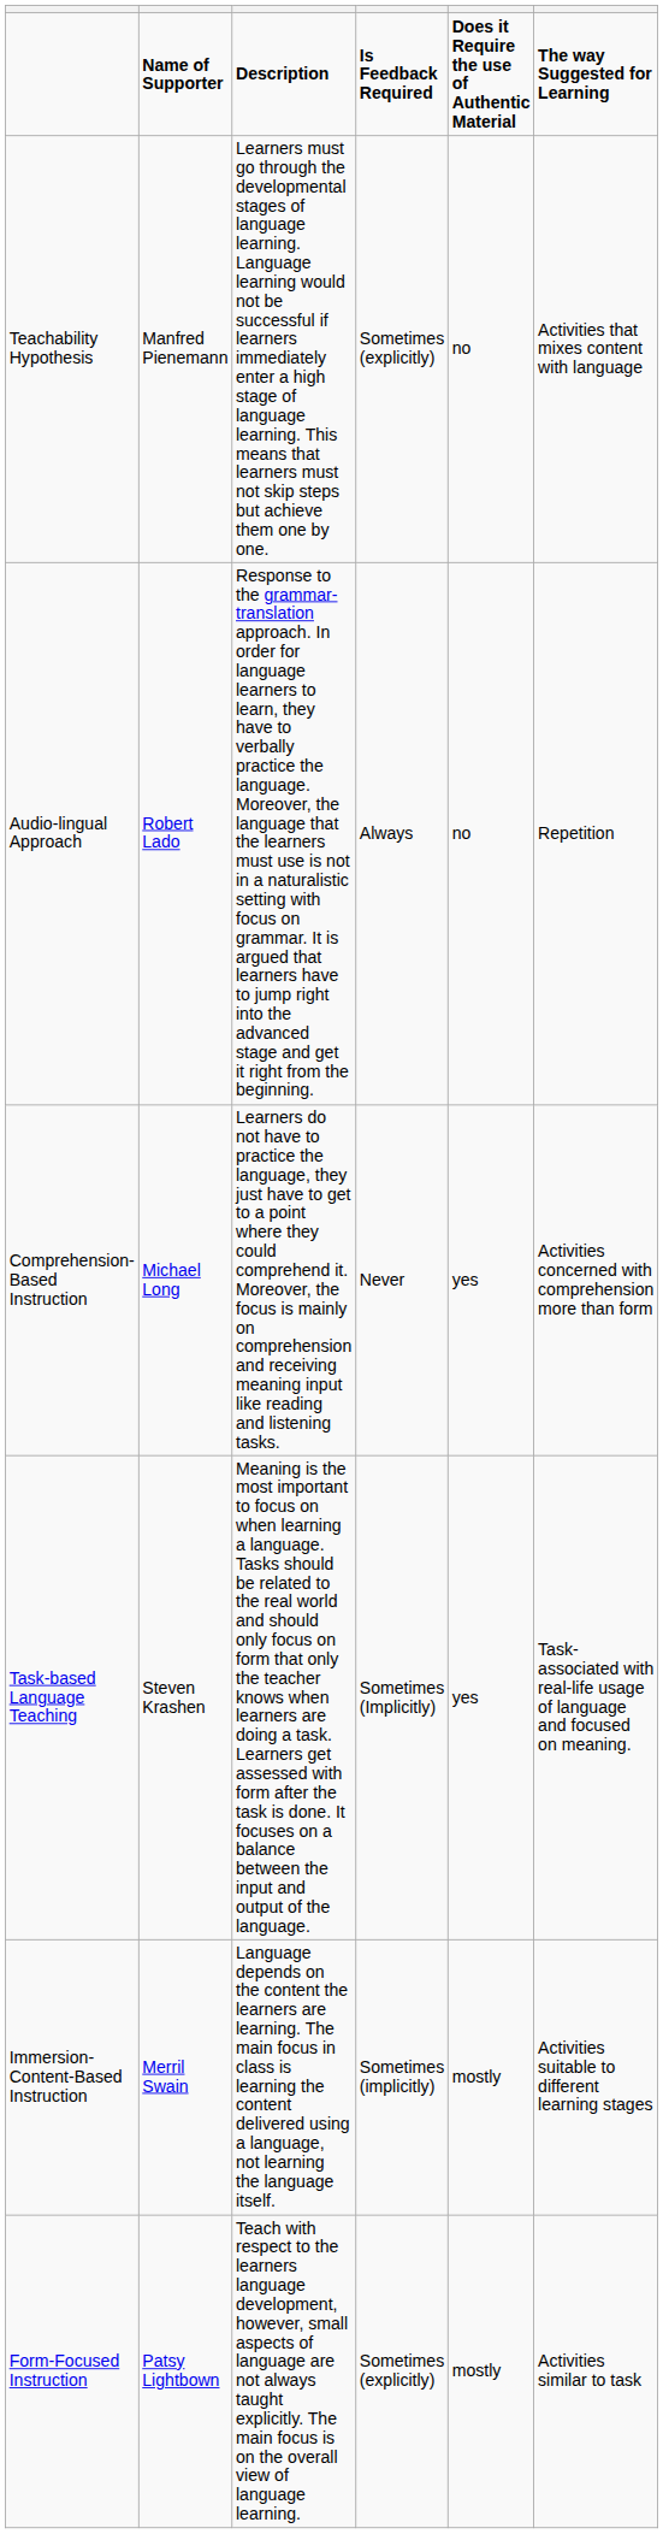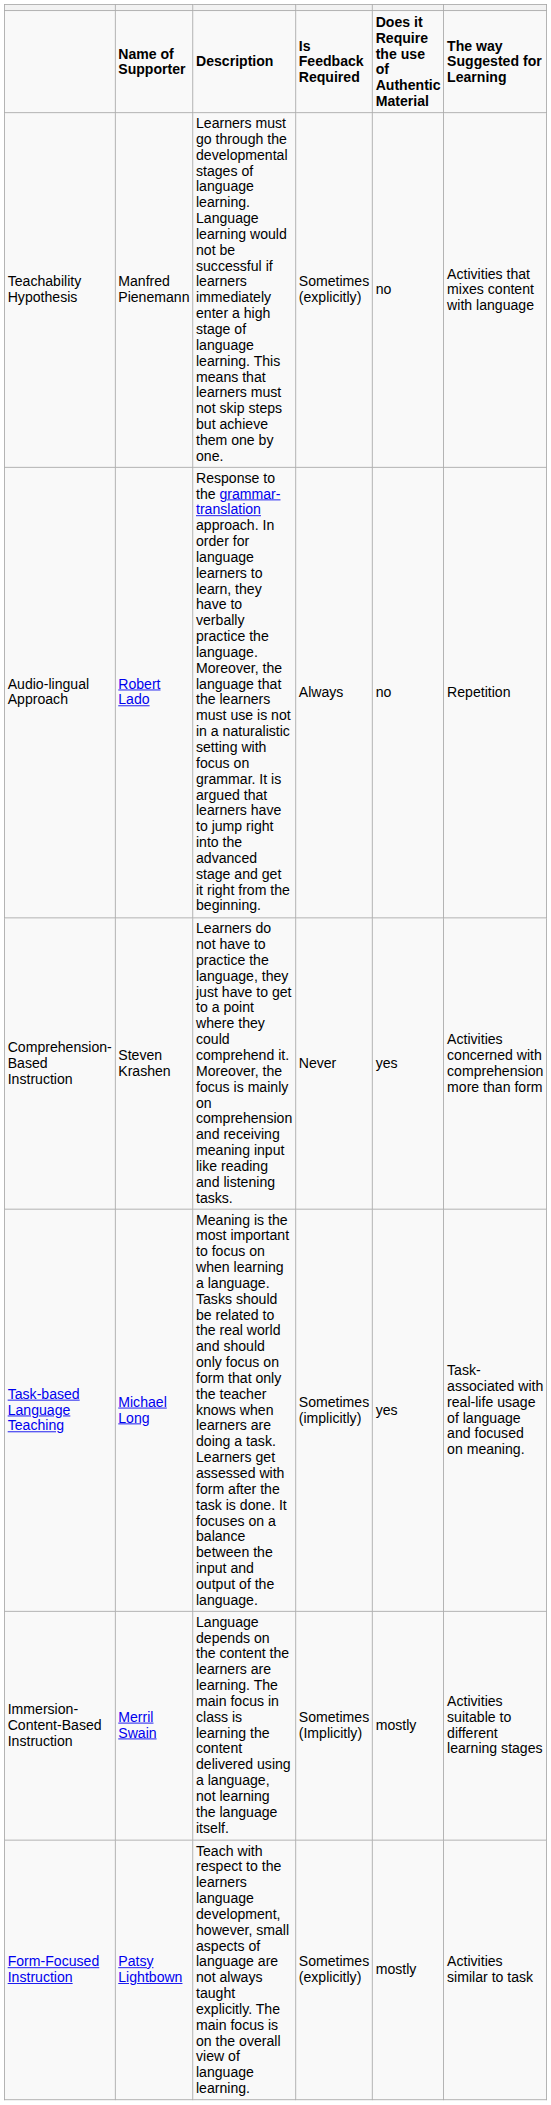Comprehension-Based Instruction | column 2: Michael Long -> Steven Krashen
Task-based Language Teaching | column 2: Steven Krashen -> Michael Long
Task-based Language Teaching | column 4: Sometimes (Implicitly) -> Sometimes (implicitly)
Immersion-Content-Based Instruction | column 4: Sometimes (implicitly) -> Sometimes (Implicitly)
